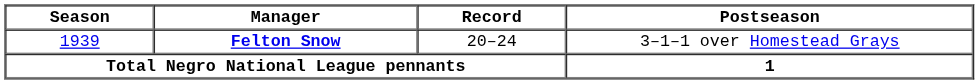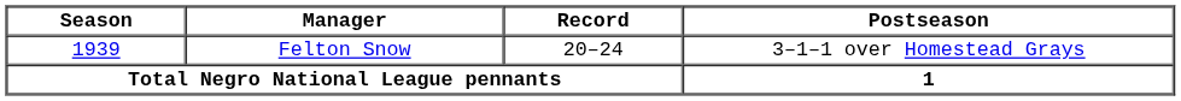1939 | Manager: bold -> normal
